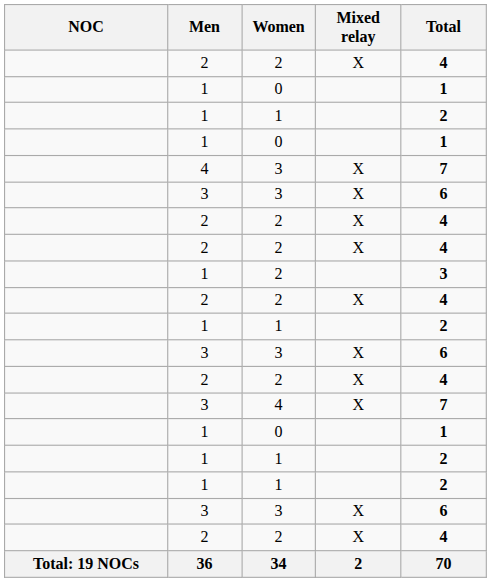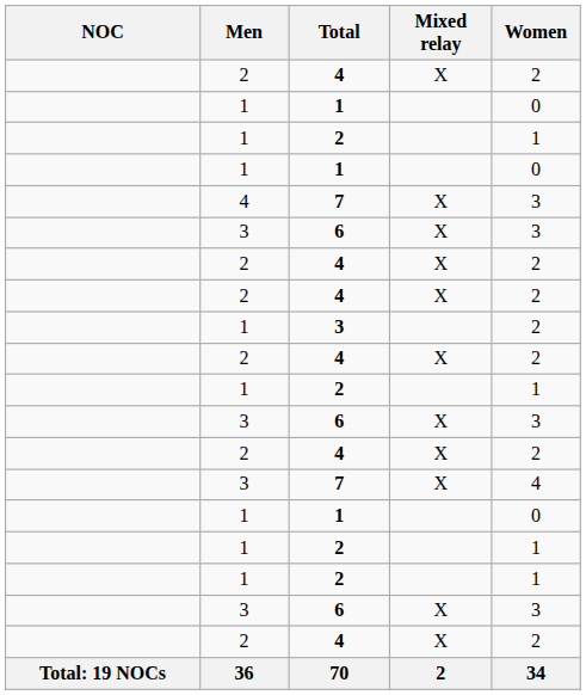columns swapped: Women <-> Total
